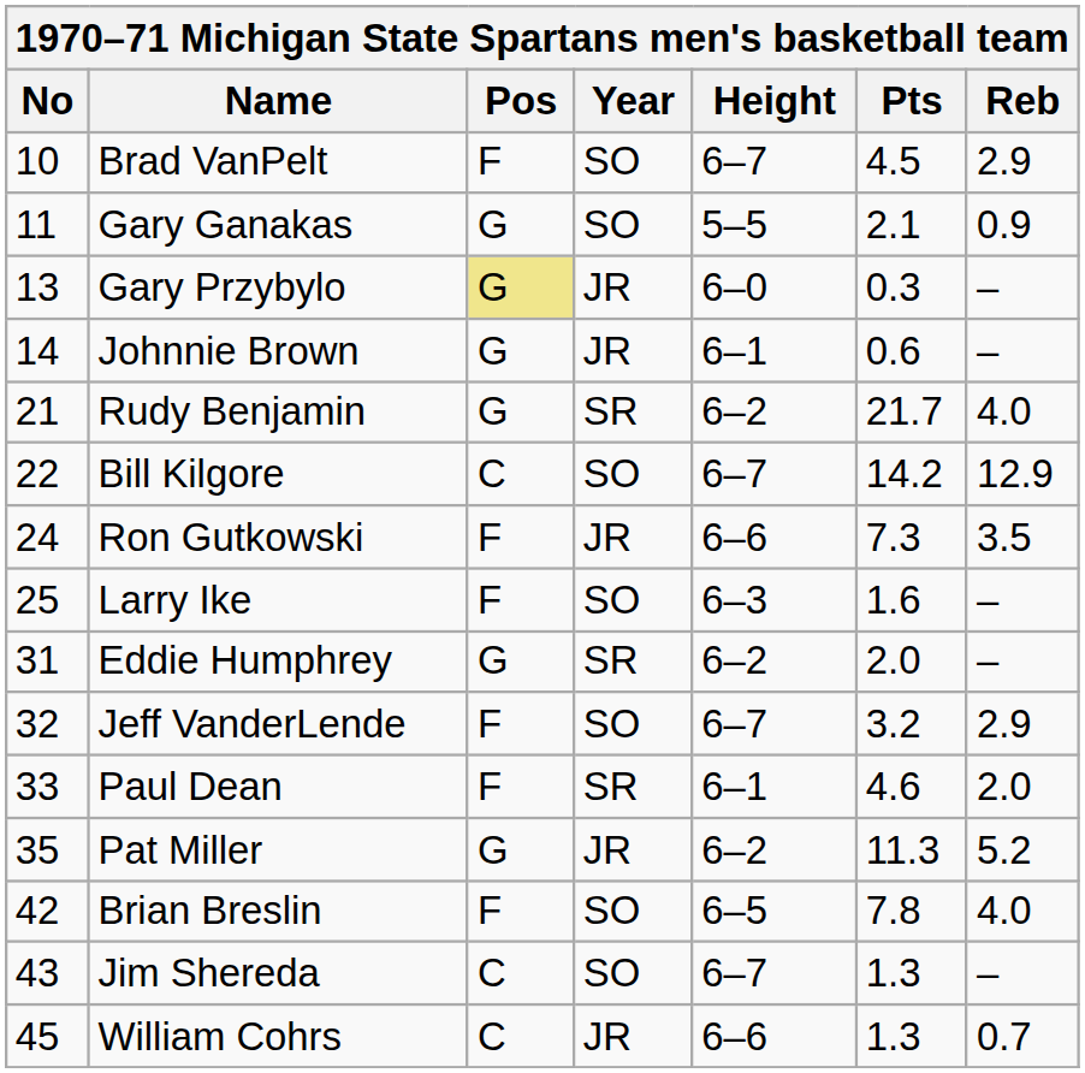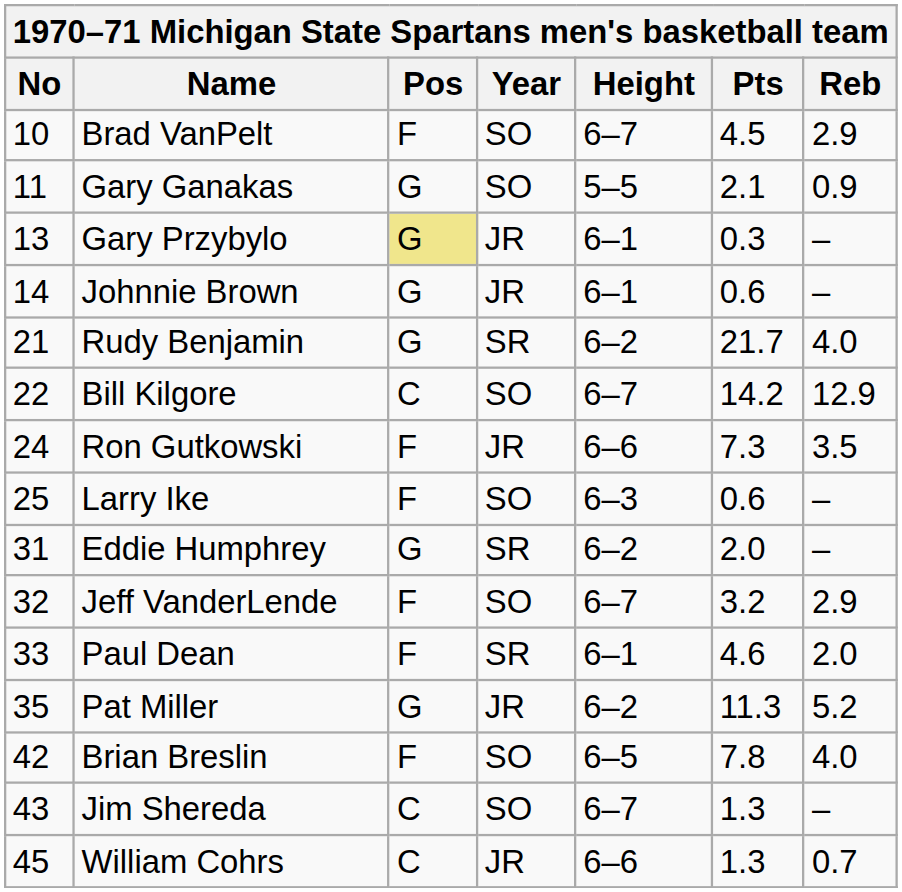Gary Przybylo | Height: 6–0 -> 6–1
Larry Ike | Pts: 1.6 -> 0.6
